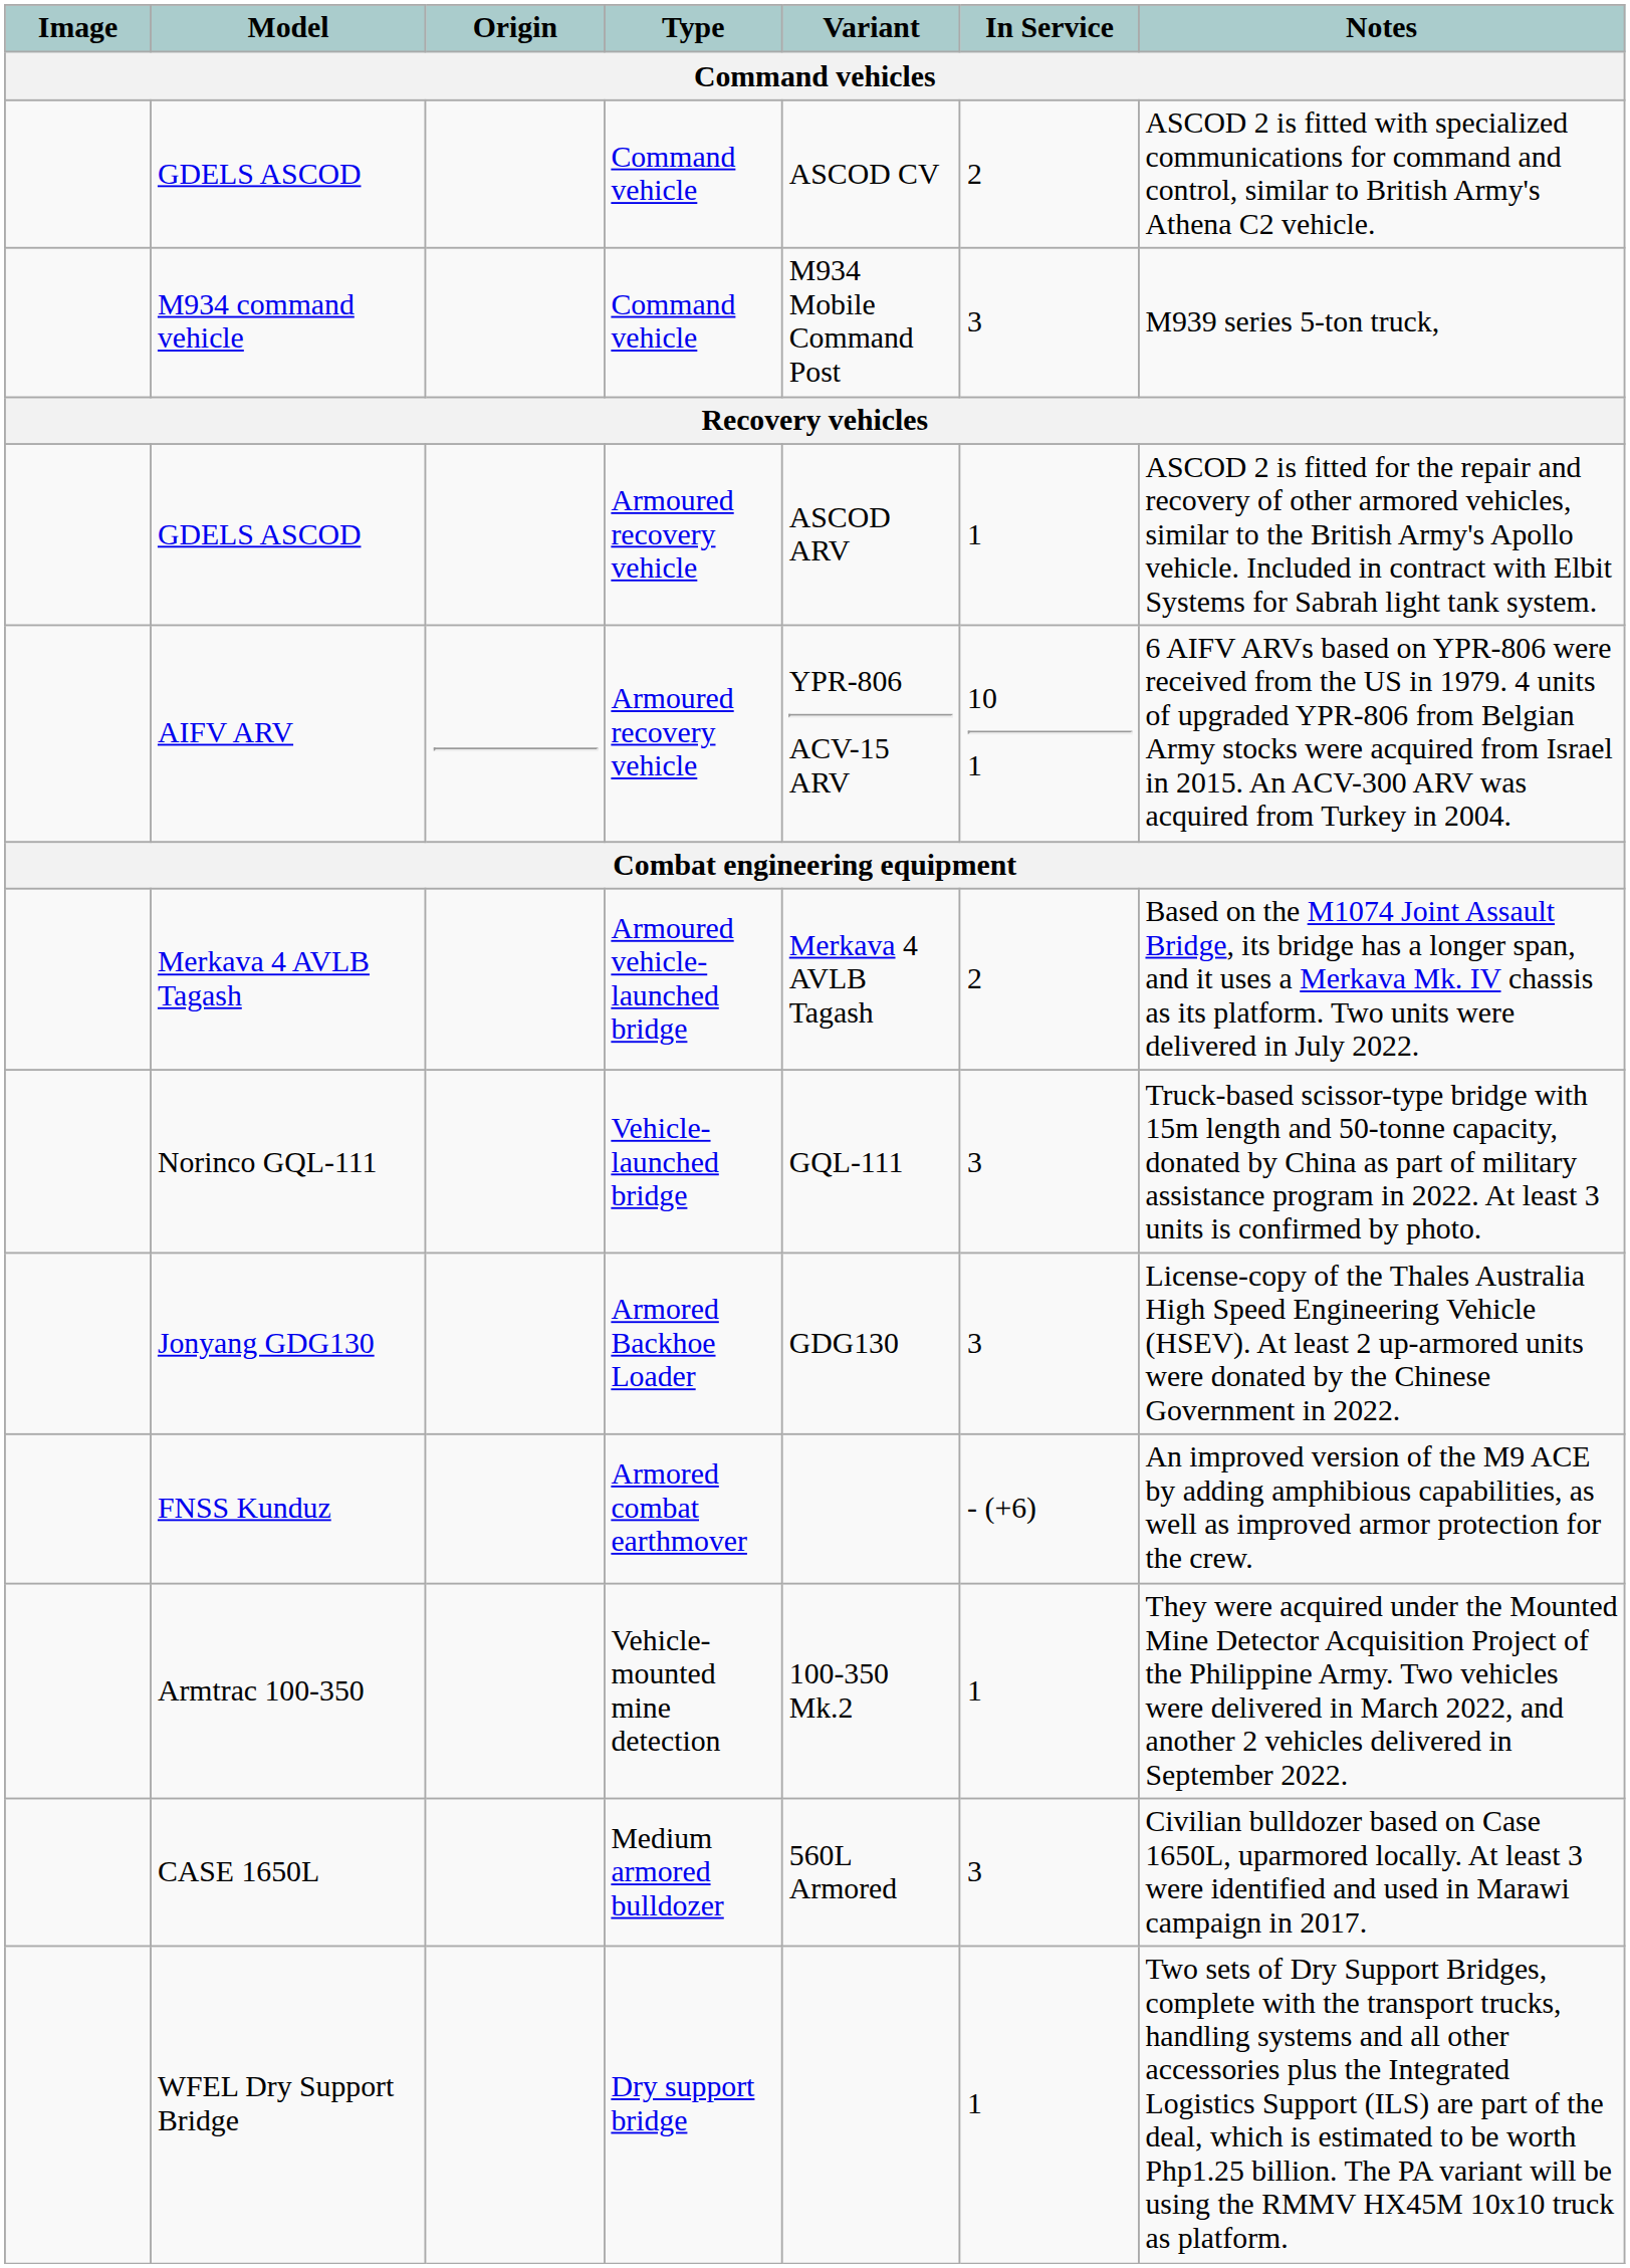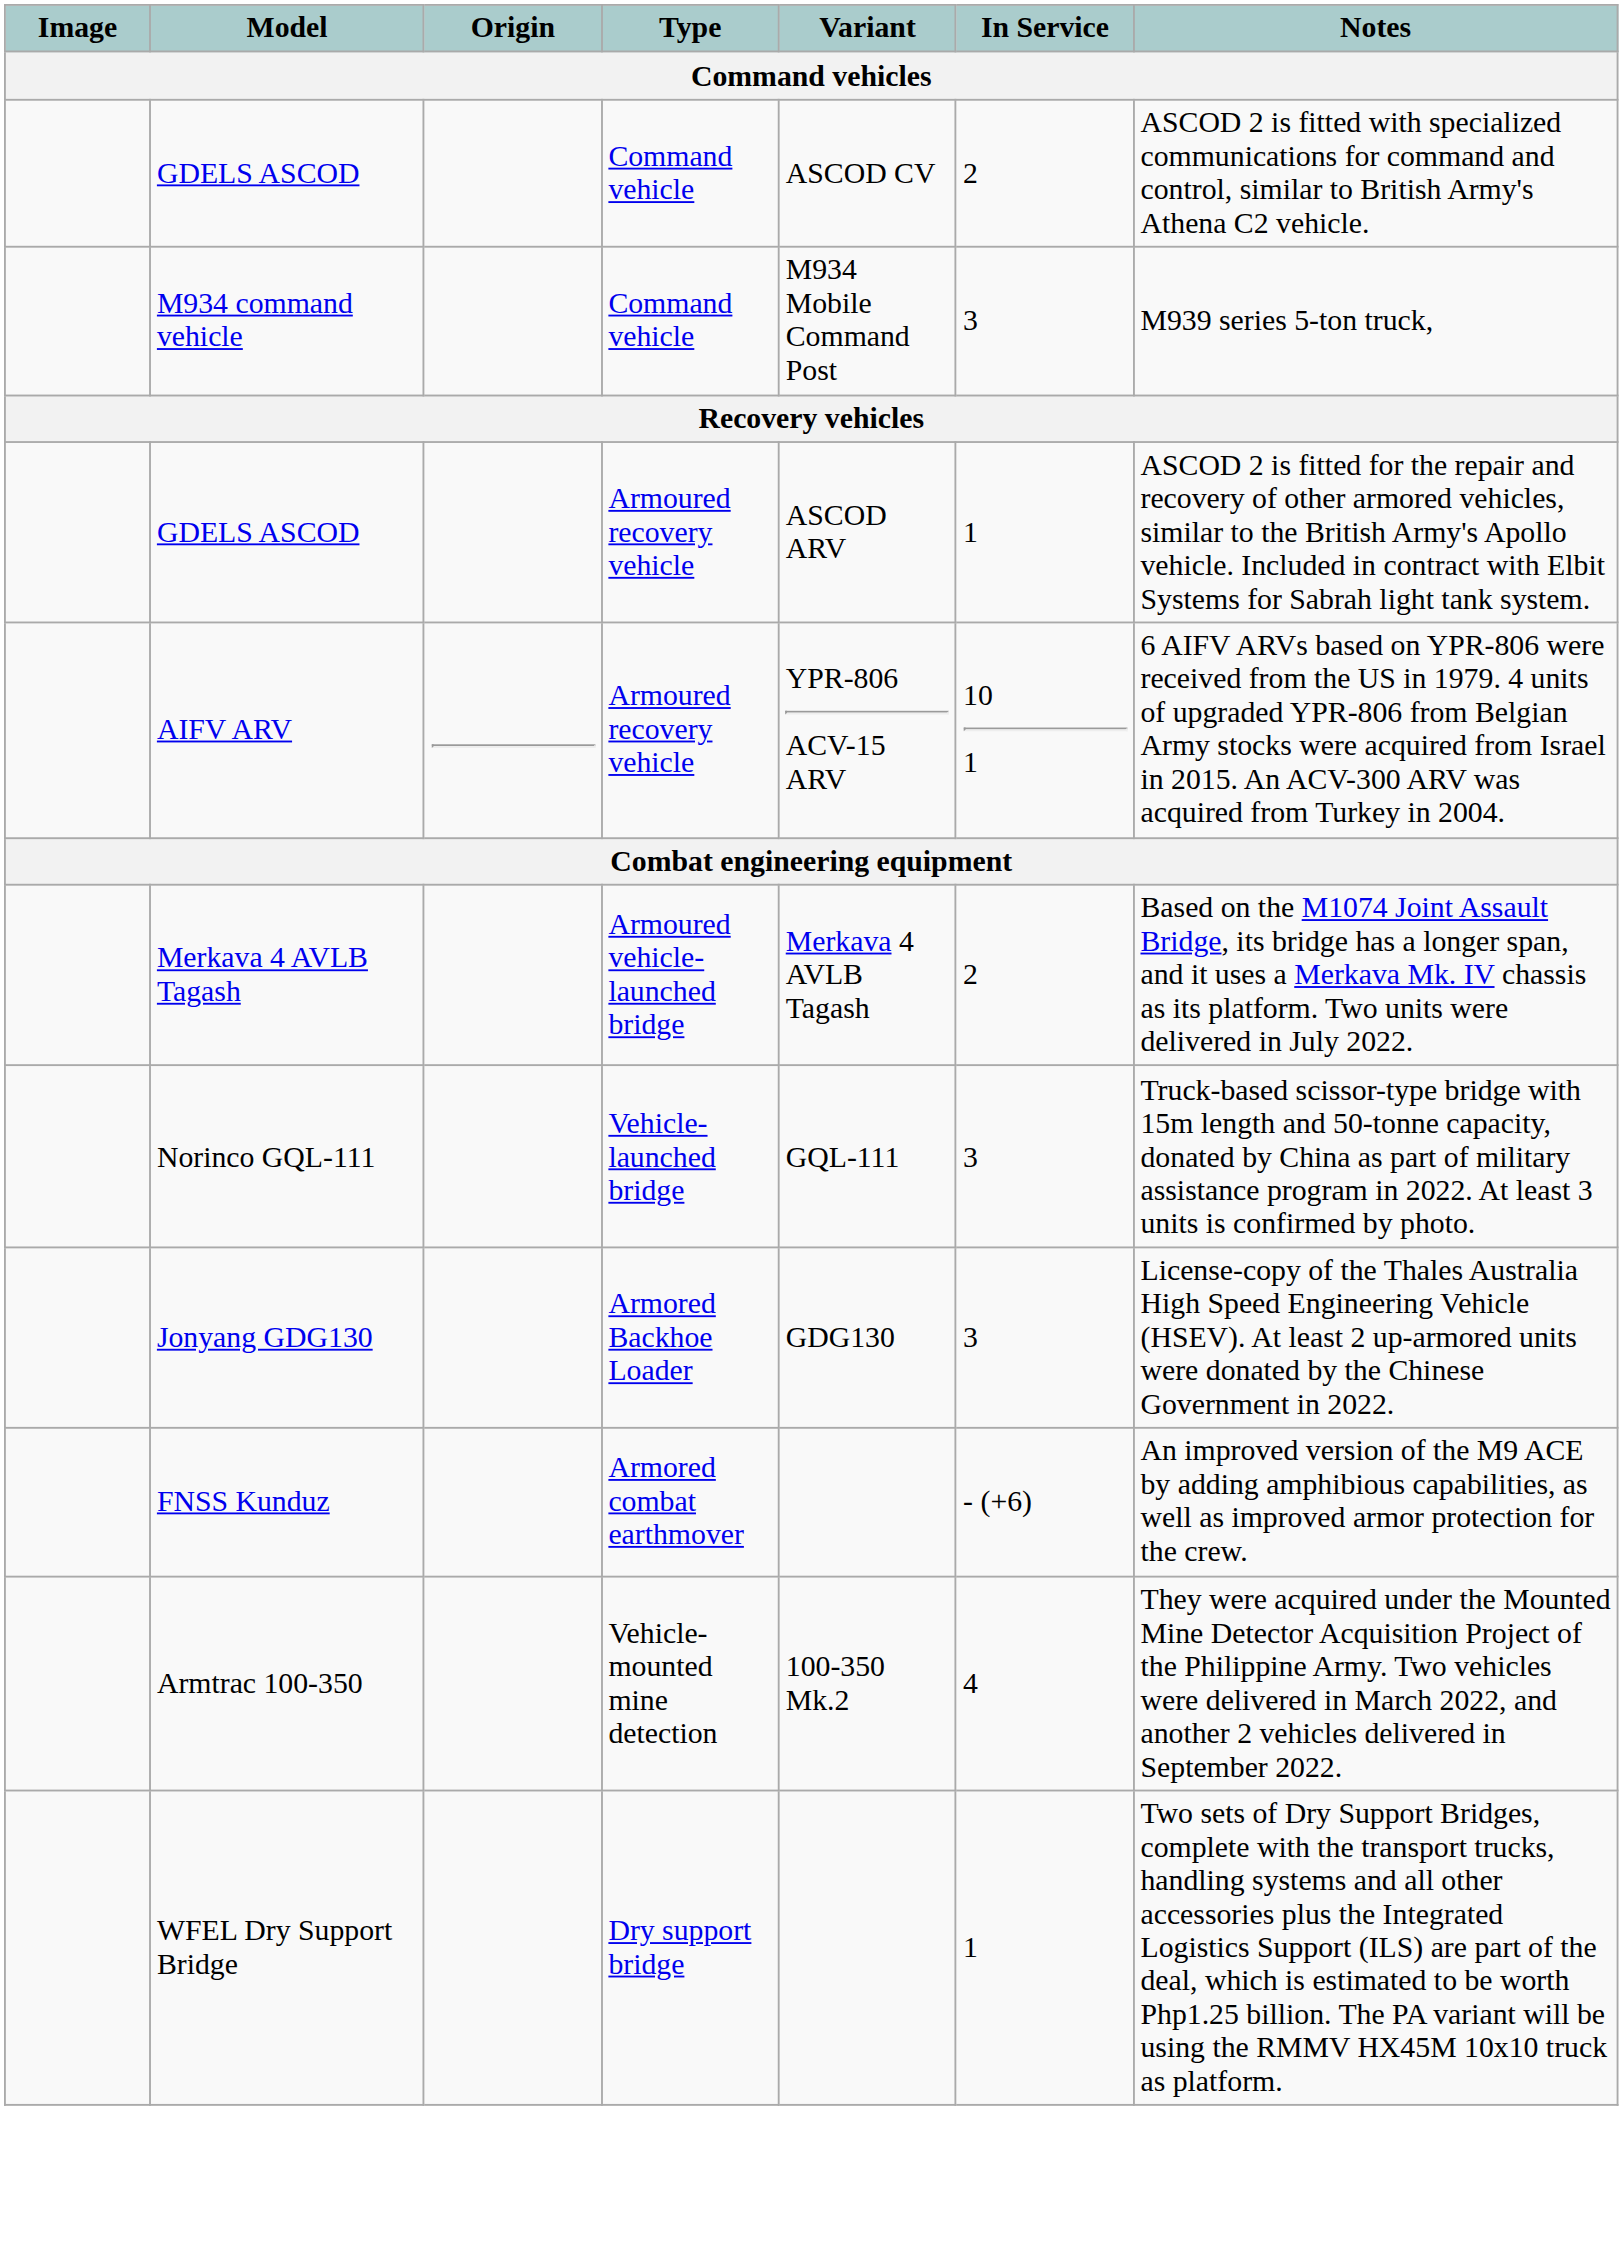Armtrac 100-350 | In Service: 1 -> 4
- row: CASE 1650L | Medium armored bulldozer | 560L Armored | 3 | Civilian bulldozer based on Case 1650L, uparmored locally. At least 3 were identified and used in Marawi campaign in 2017.
